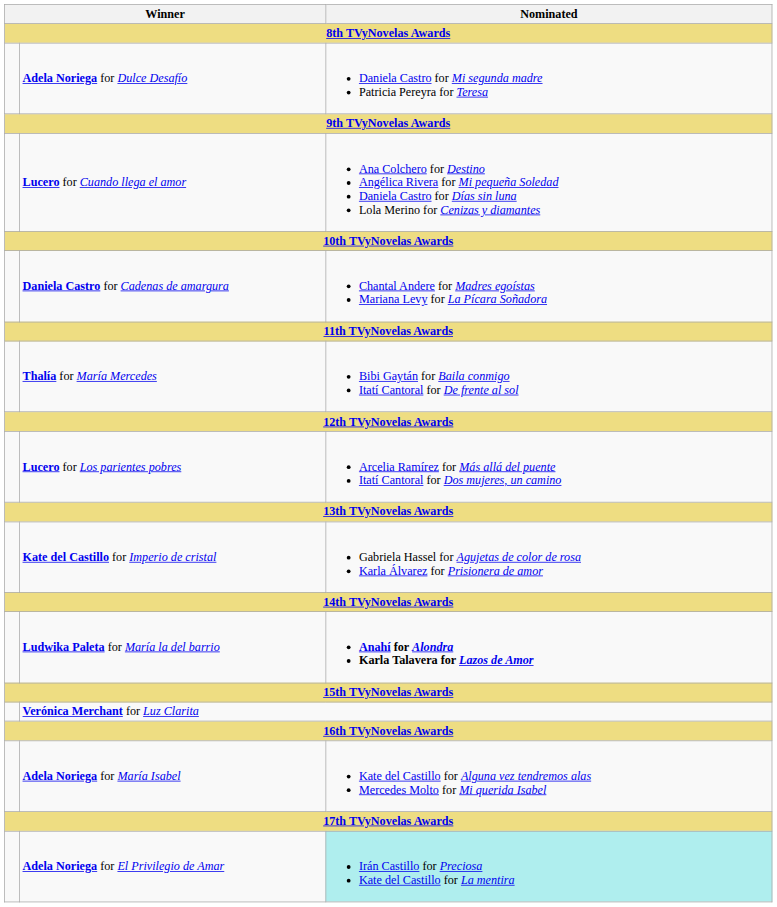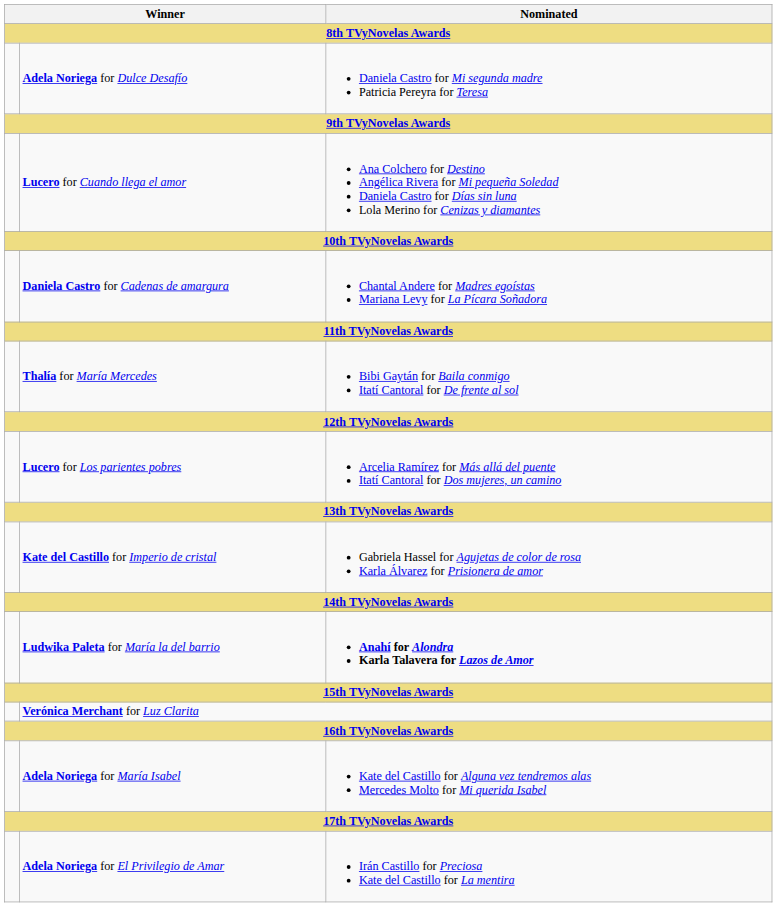Adela Noriega for El Privilegio de Amar | Nominated: paleturquoise background -> no background
